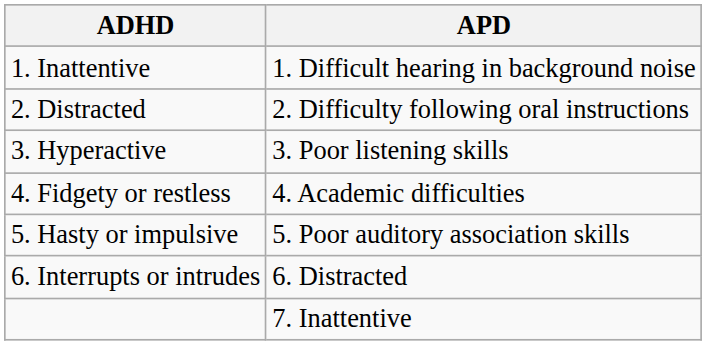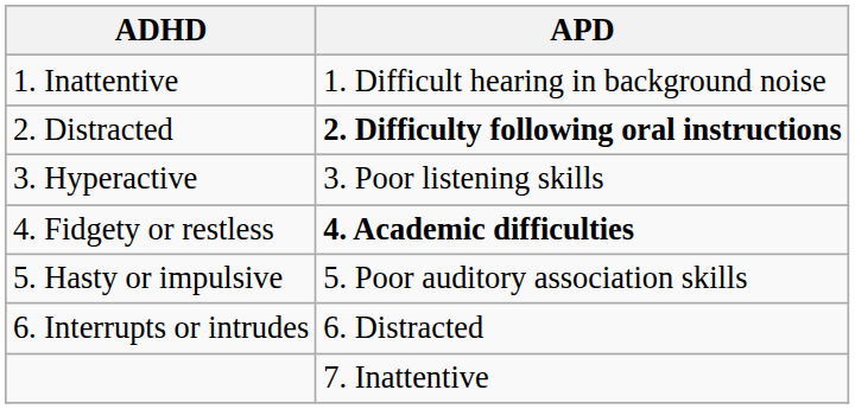2. Distracted | APD: normal -> bold
4. Fidgety or restless | APD: normal -> bold
